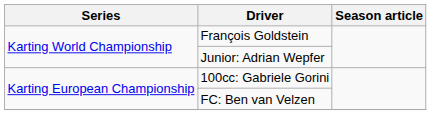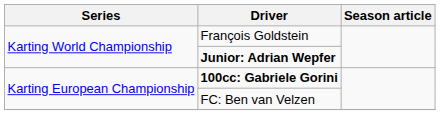Junior: Adrian Wepfer | Driver: normal -> bold
100cc: Gabriele Gorini | Driver: normal -> bold
